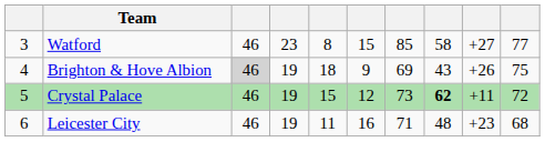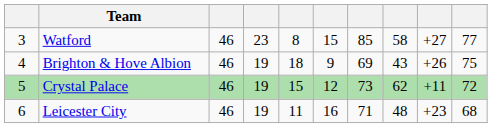Brighton & Hove Albion | column 3: lightgrey background -> no background
Crystal Palace | column 8: bold -> normal
